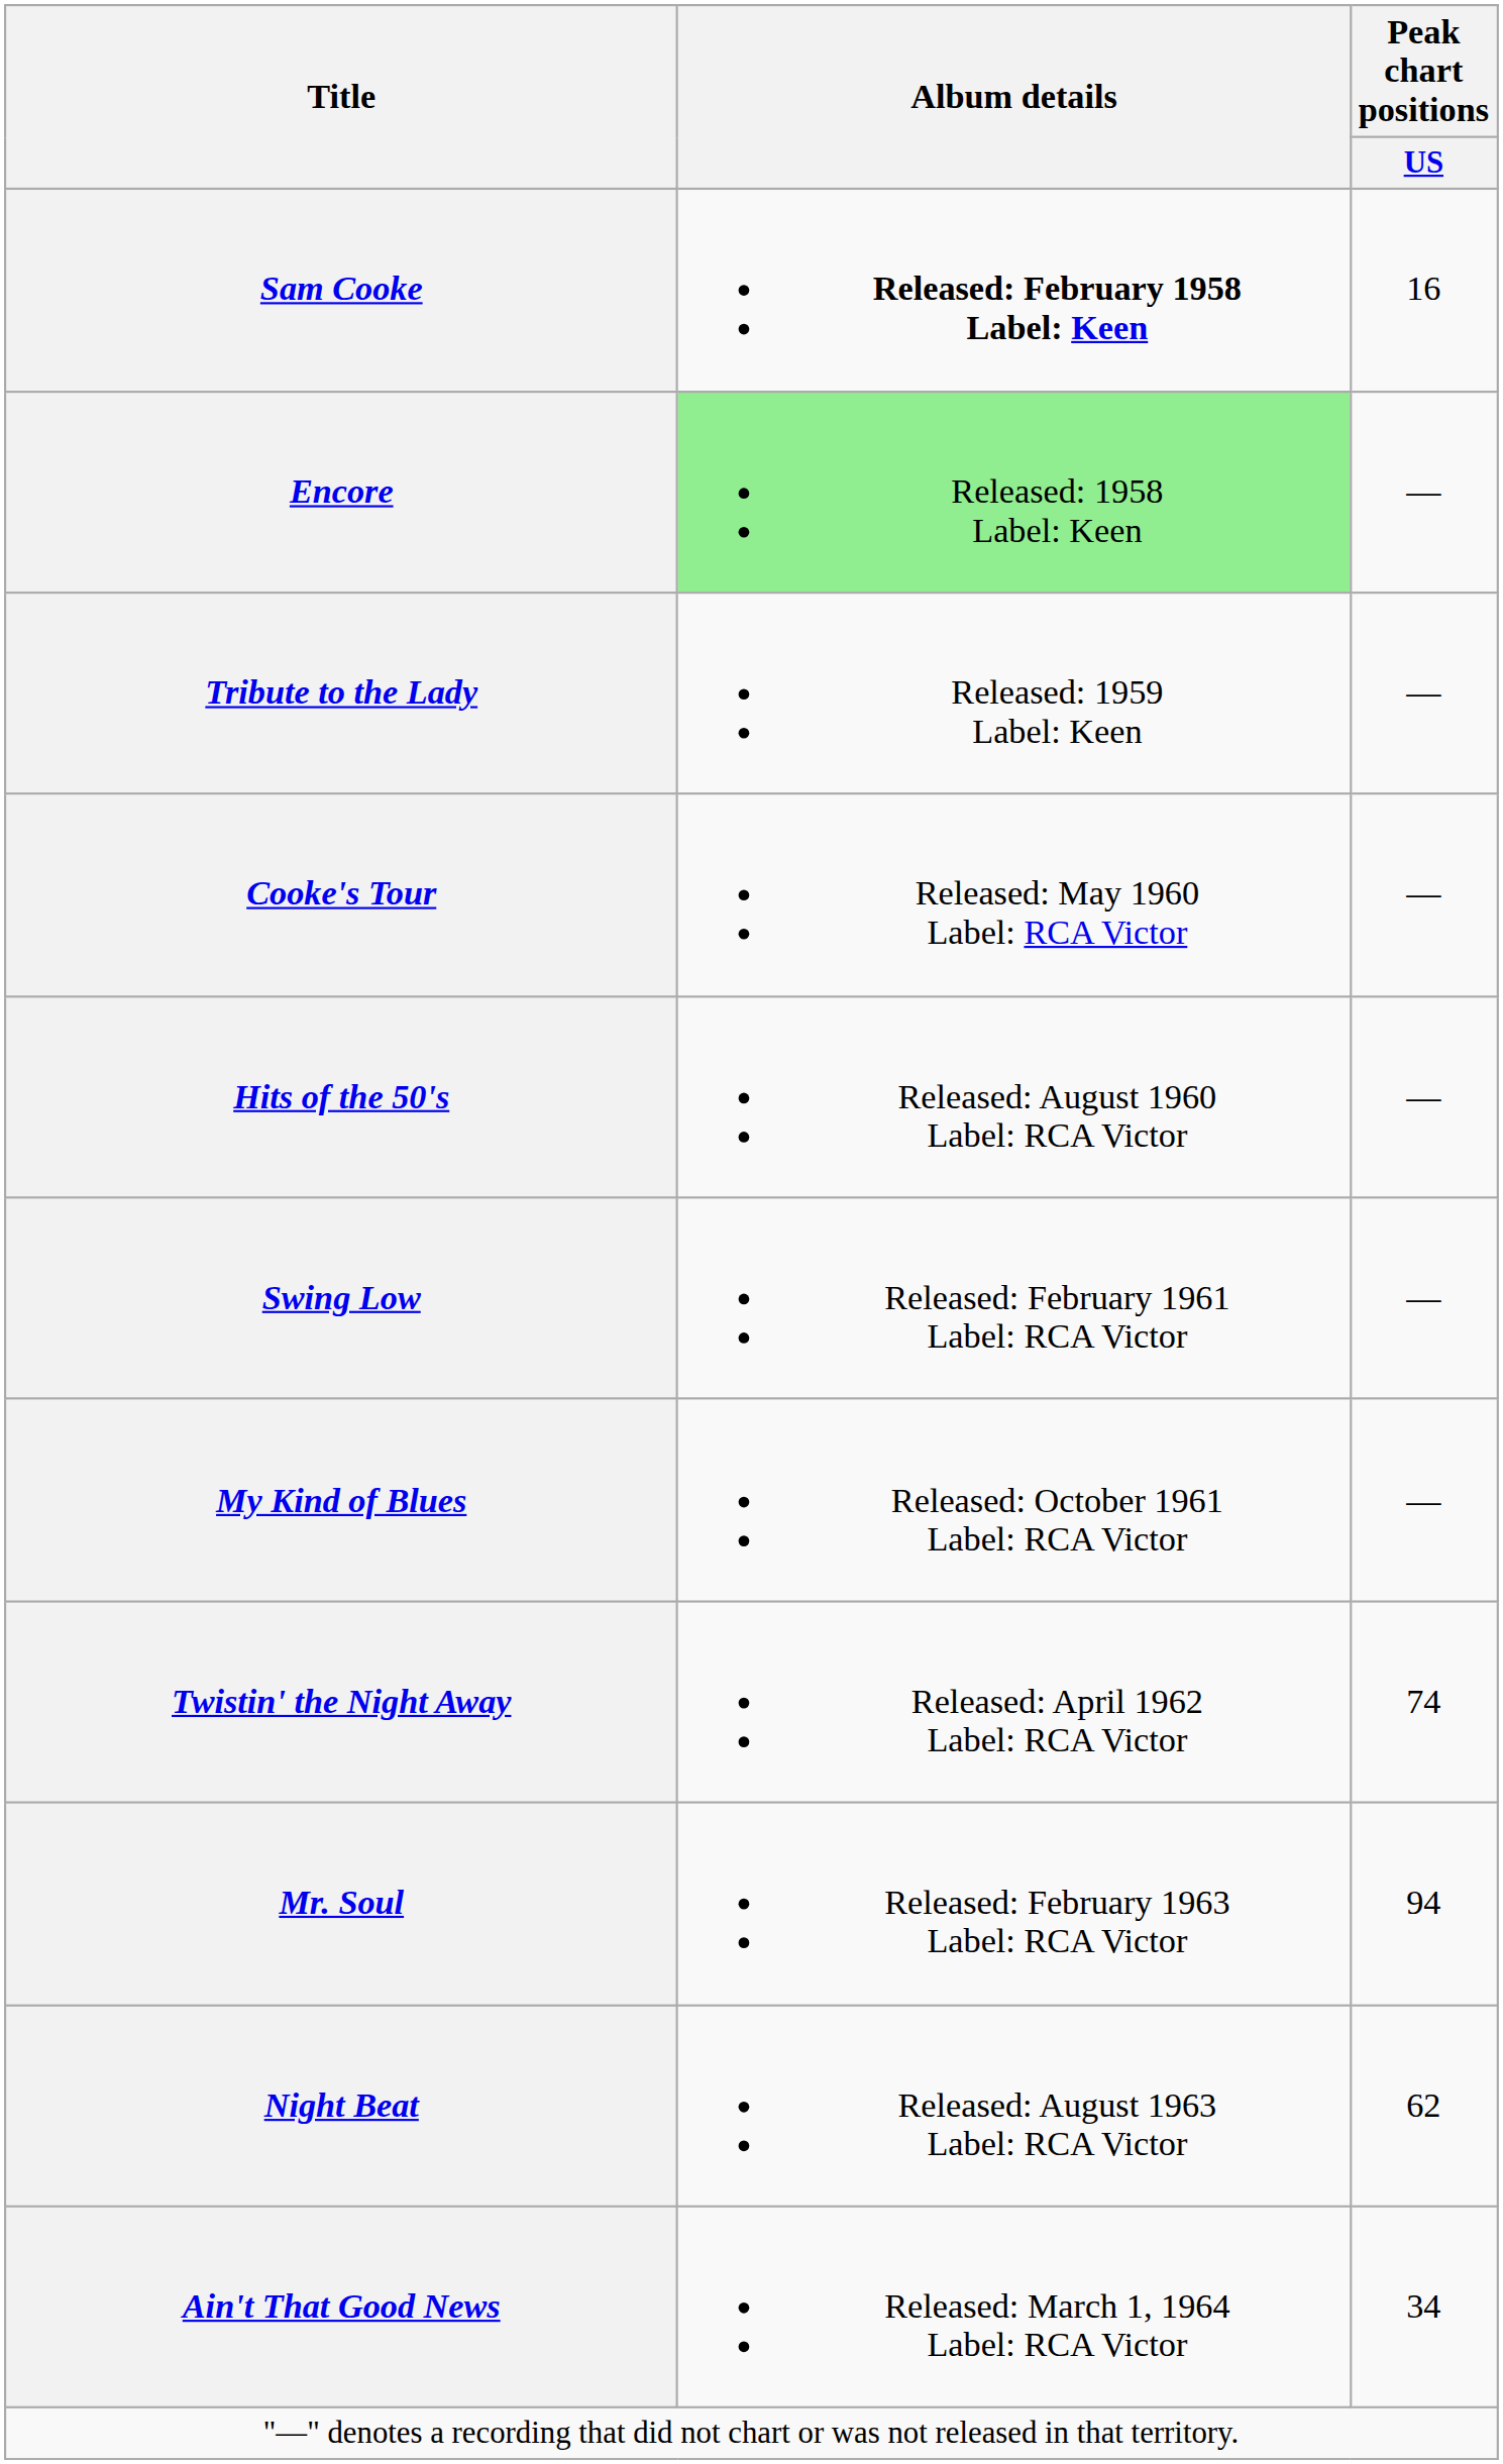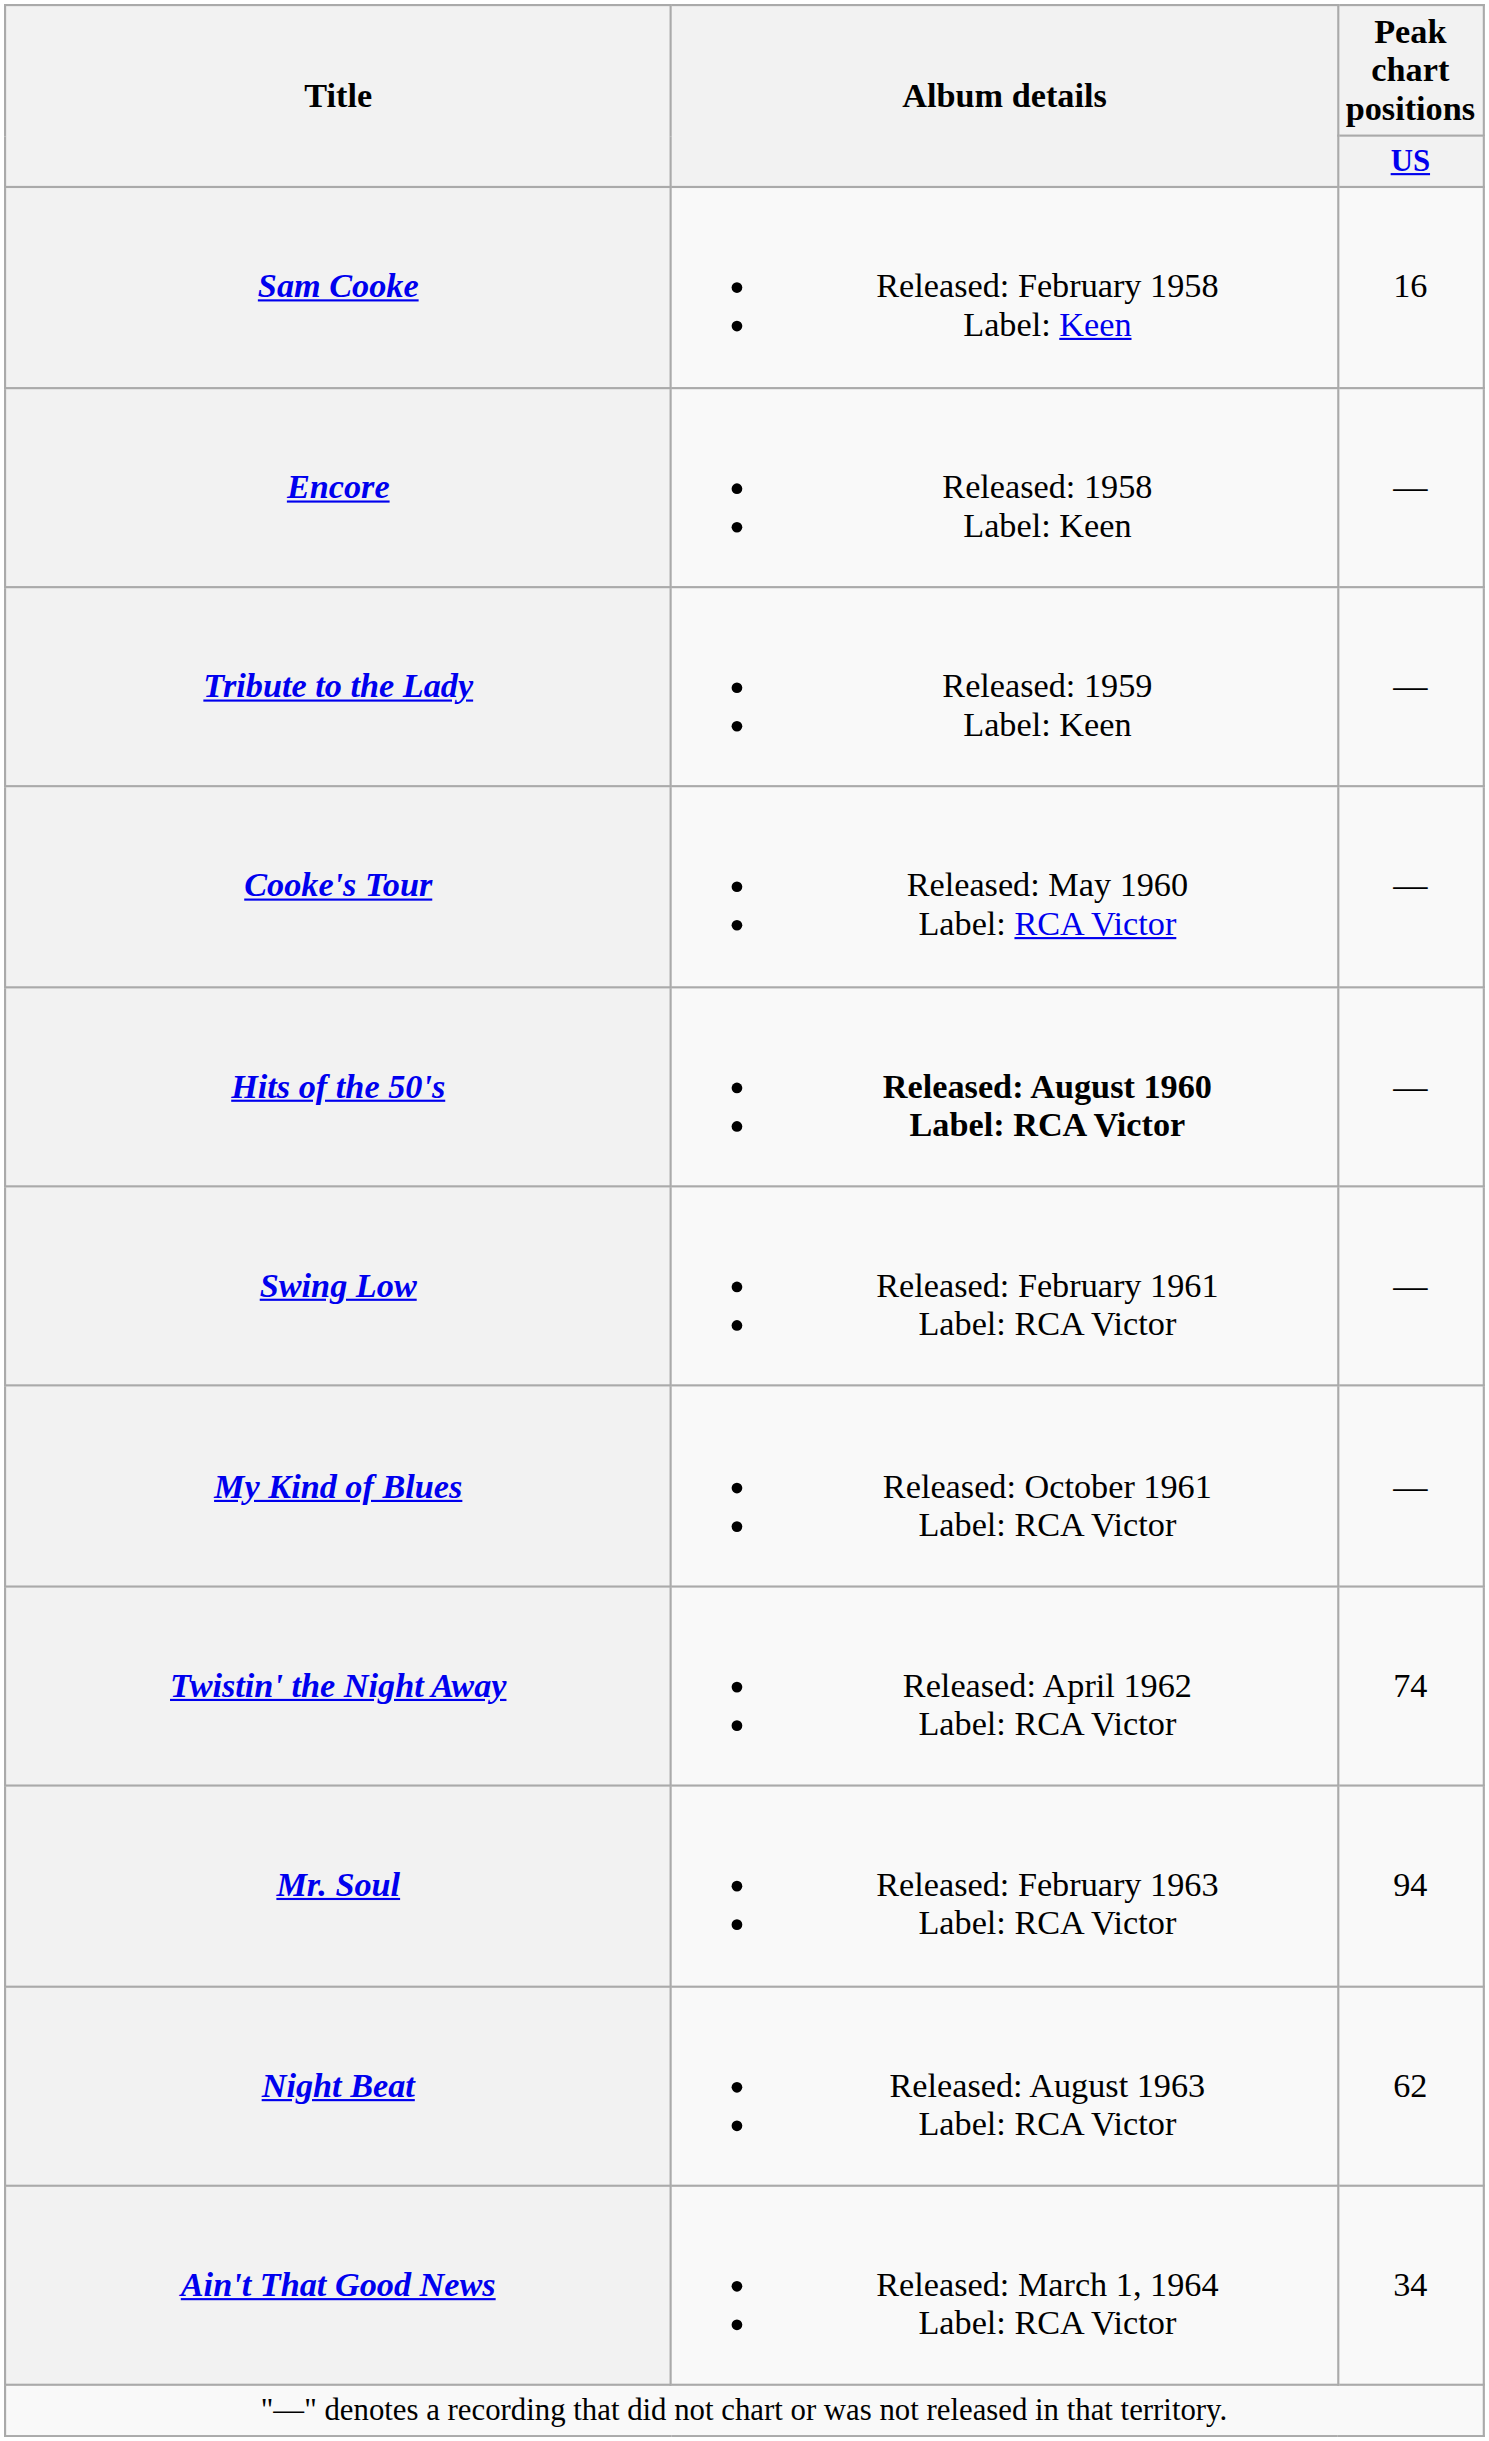Sam Cooke | Album details: bold -> normal
Encore | Album details: lightgreen background -> no background
Hits of the 50's | Album details: normal -> bold
